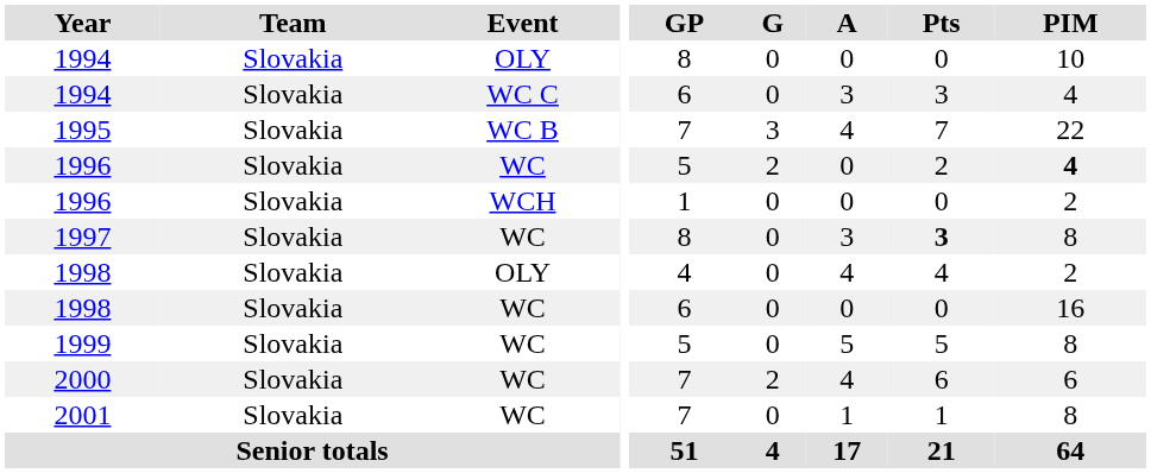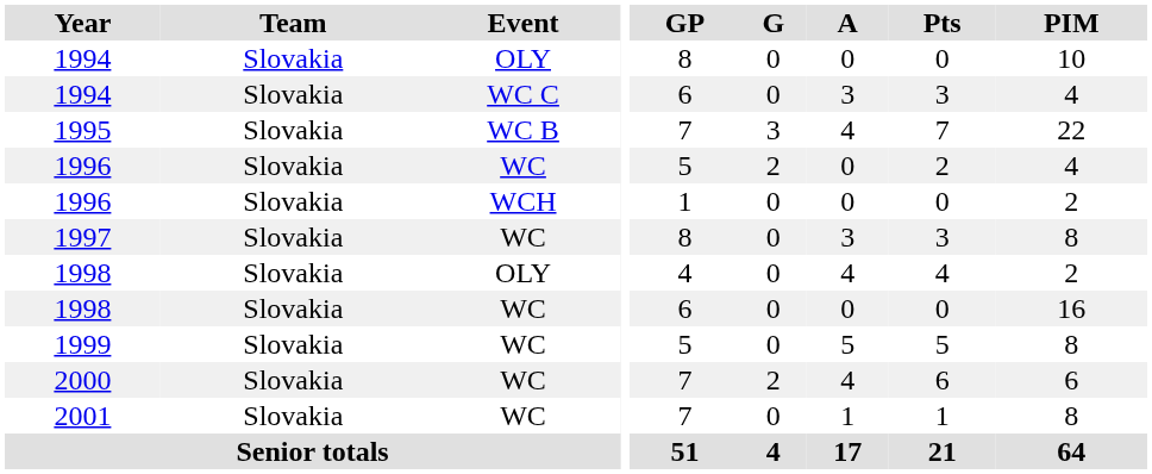1996 / WC | PIM: bold -> normal
1997 | Pts: bold -> normal
